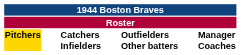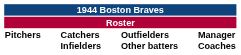Pitchers | column 1: gold background -> no background
